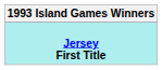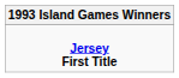row 2 | column 1: paleturquoise background -> no background
